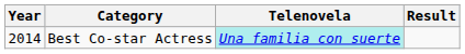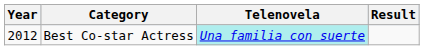Best Co-star Actress | Year: 2014 -> 2012
